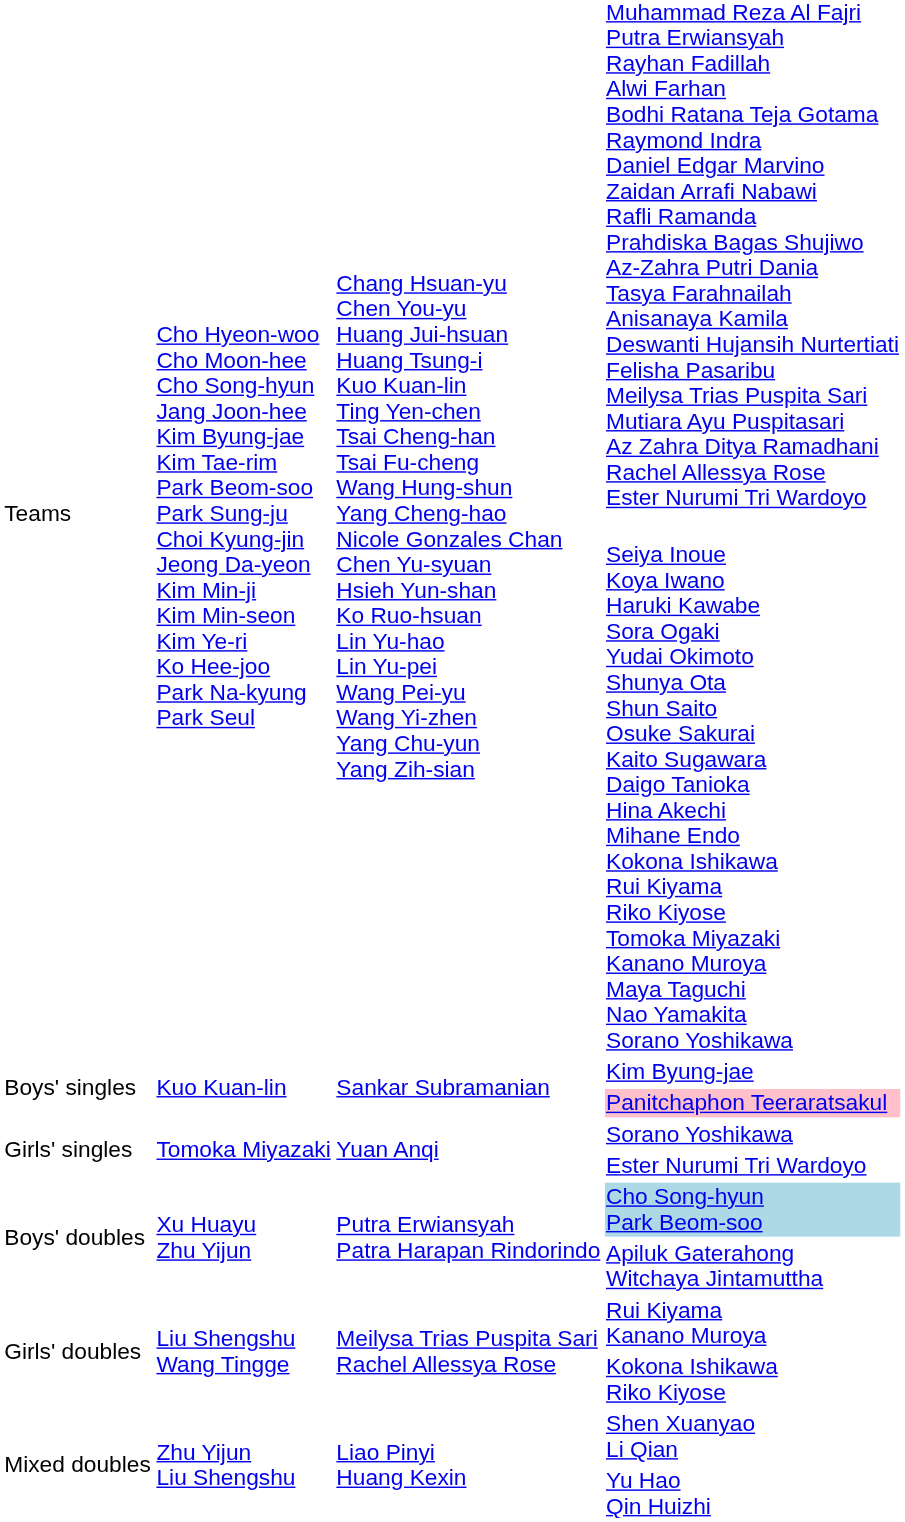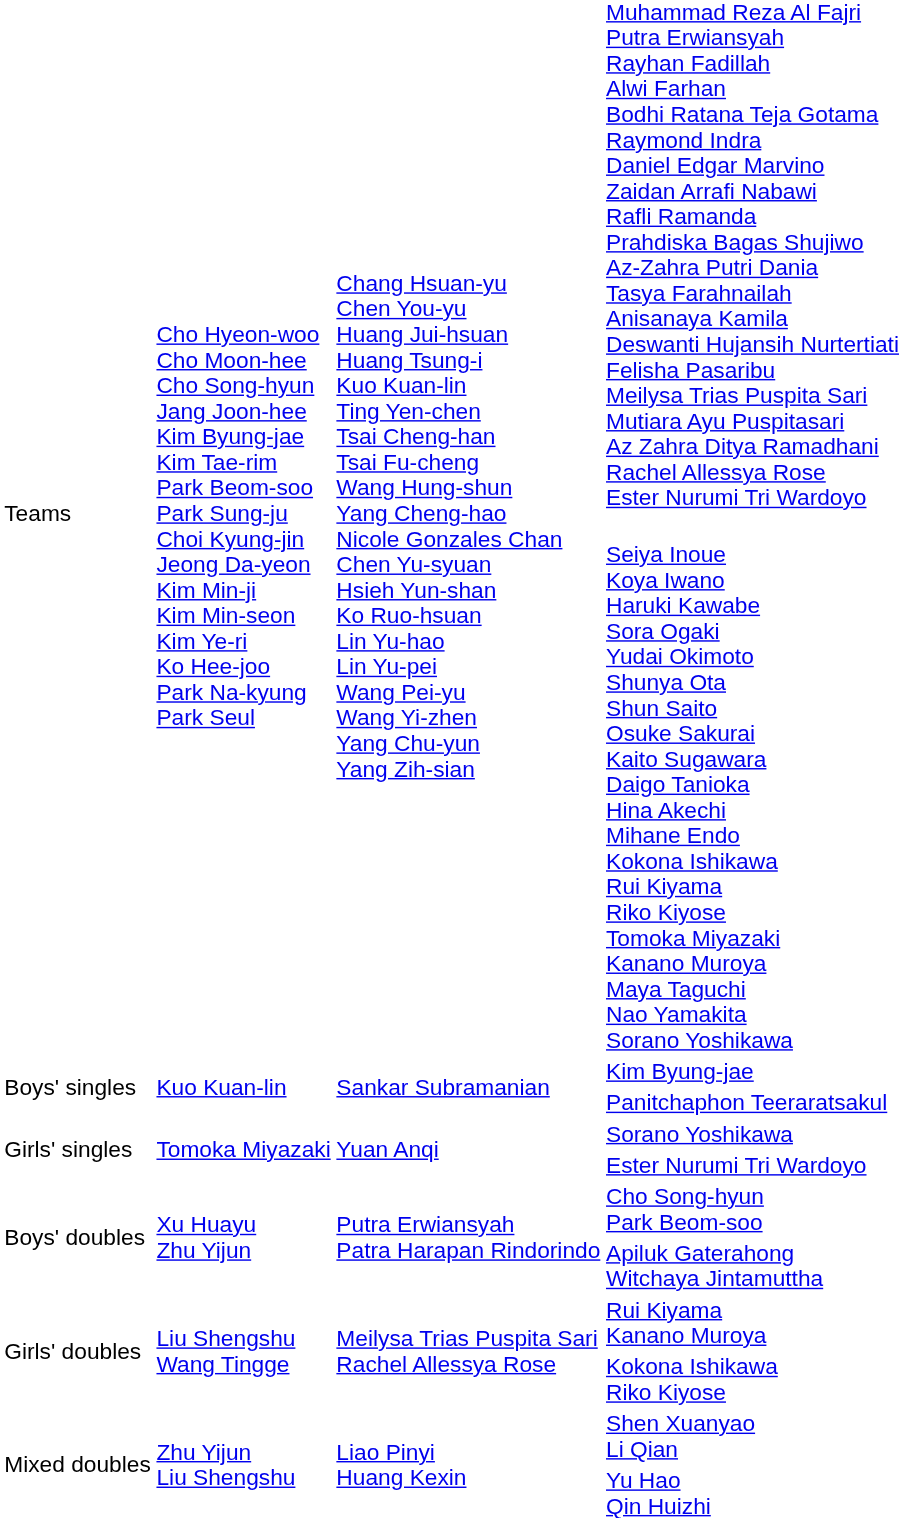Panitchaphon Teeraratsakul | column 4: pink background -> no background
Cho Song-hyun Park Beom-soo | column 4: lightblue background -> no background
